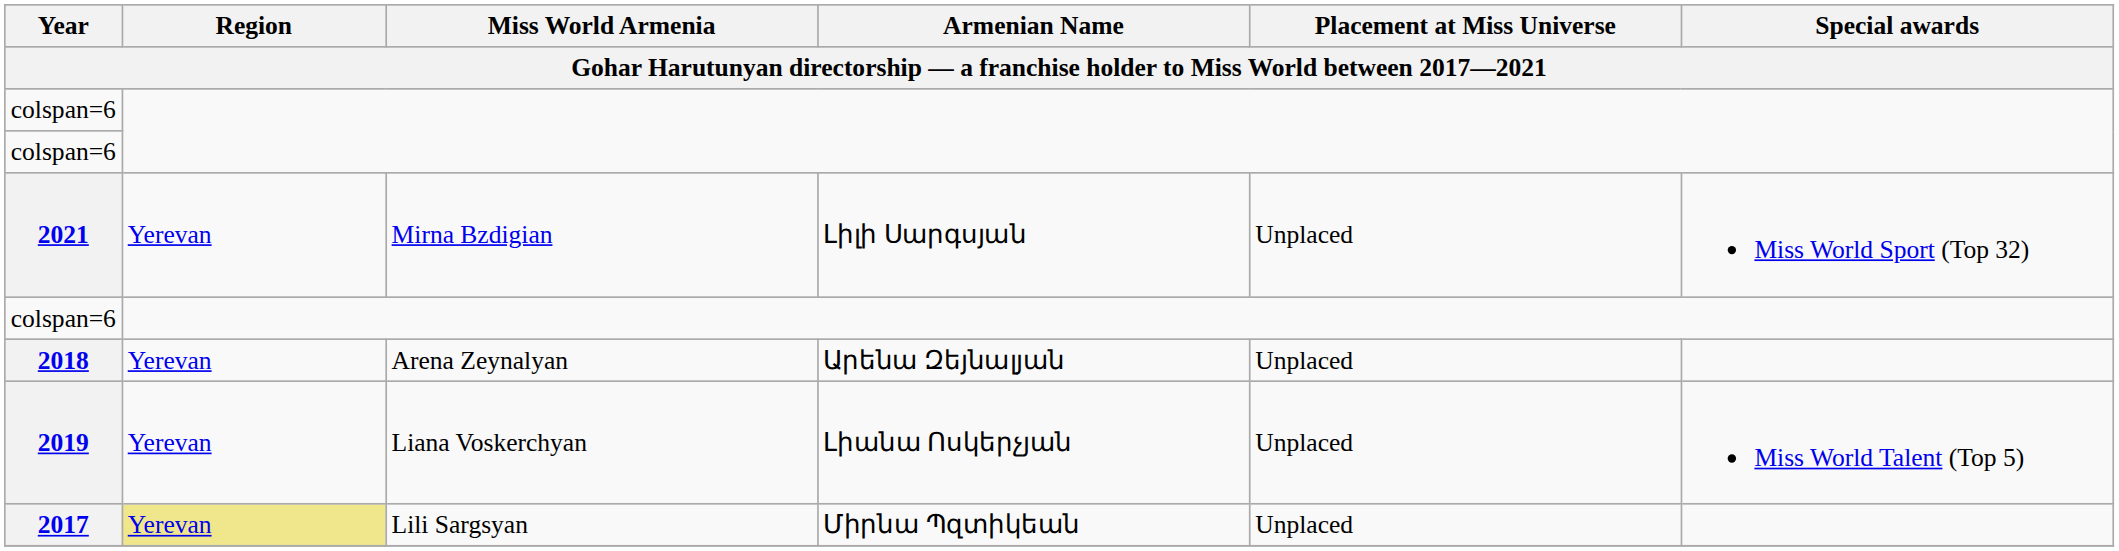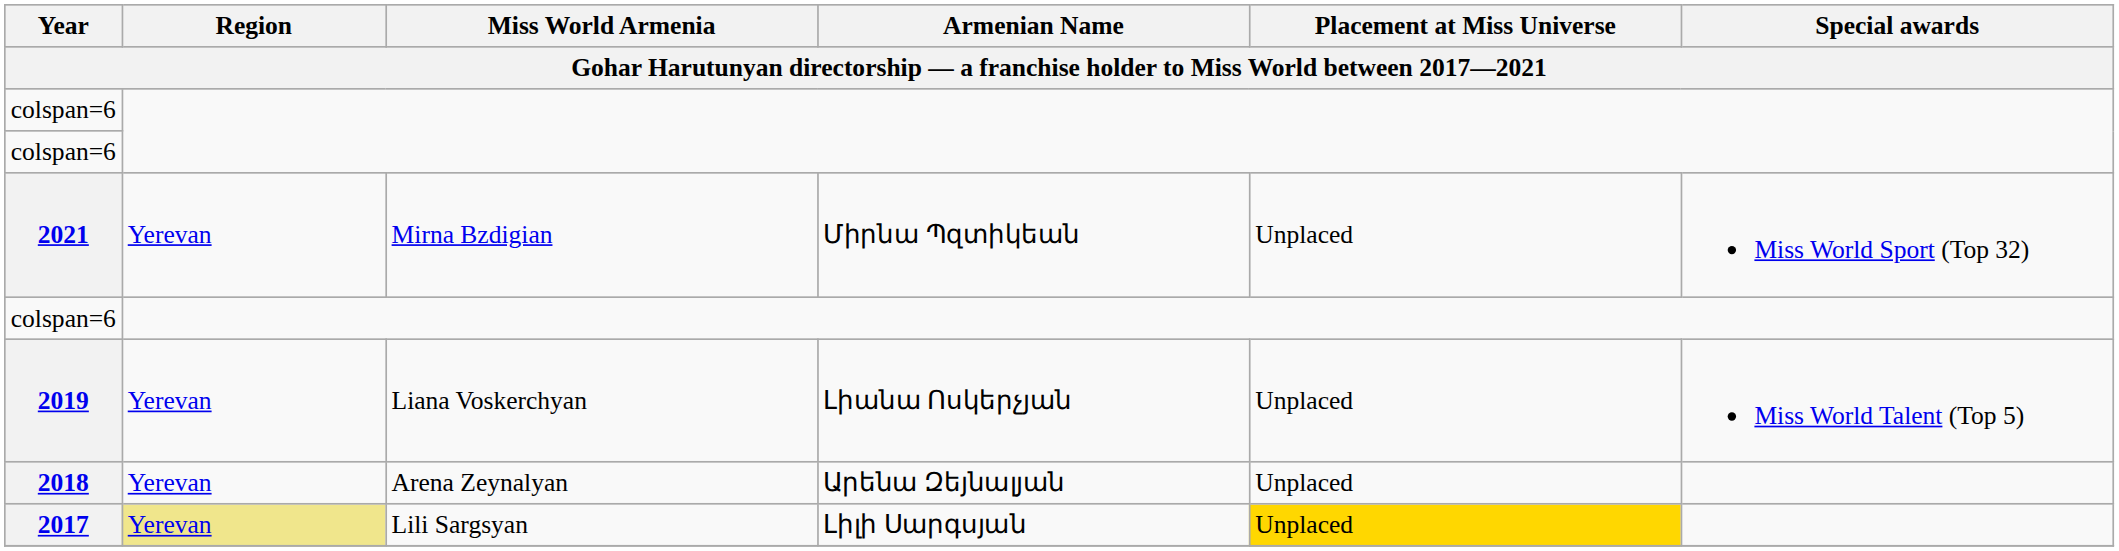2021 | Armenian Name: Լիլի Սարգսյան -> Միրնա Պզտիկեան
rows swapped: 2019 <-> 2018
2017 | Armenian Name: Միրնա Պզտիկեան -> Լիլի Սարգսյան
2017 | Placement at Miss Universe: no background -> gold background
